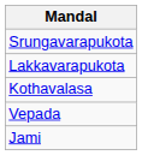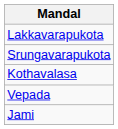row 2 | column 1: Srungavarapukota -> Lakkavarapukota
row 3 | column 1: Lakkavarapukota -> Srungavarapukota
